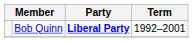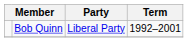Bob Quinn | Party: bold -> normal
